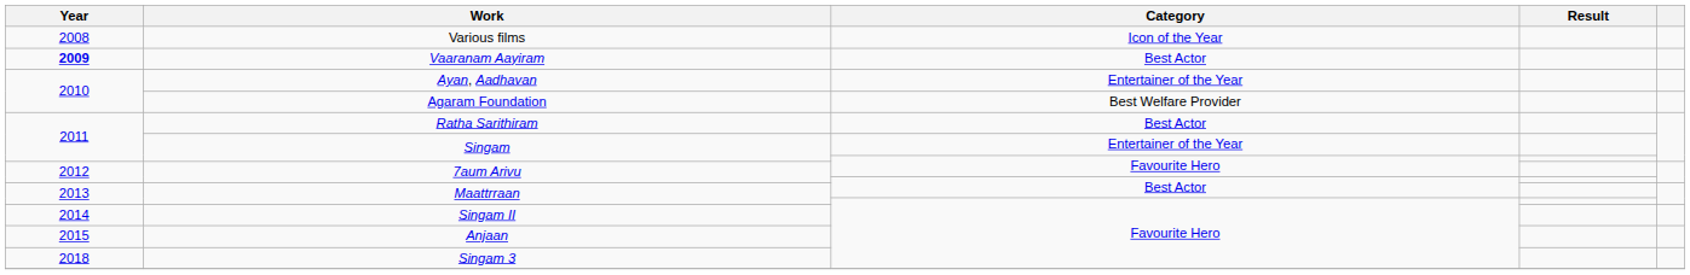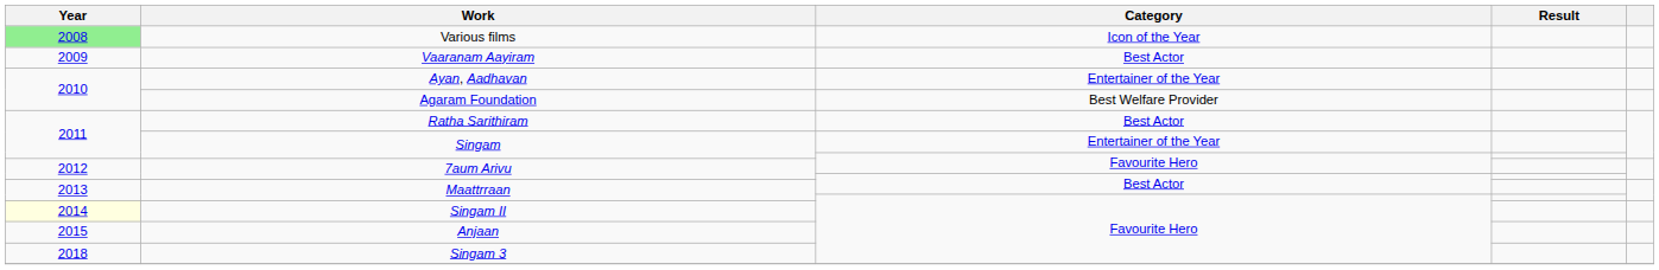Various films | Year: no background -> lightgreen background
Vaaranam Aayiram | Year: bold -> normal
Singam II | Year: no background -> lightyellow background
